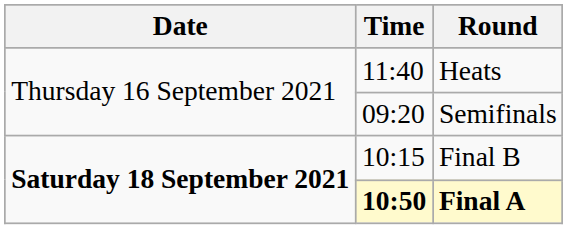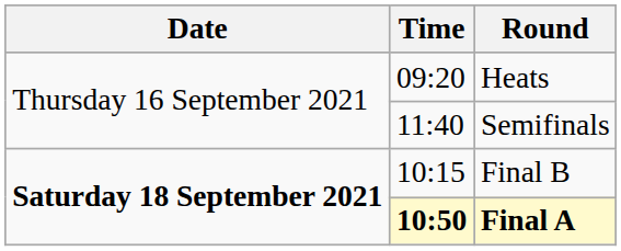Heats | Time: 11:40 -> 09:20
Semifinals | Time: 09:20 -> 11:40
